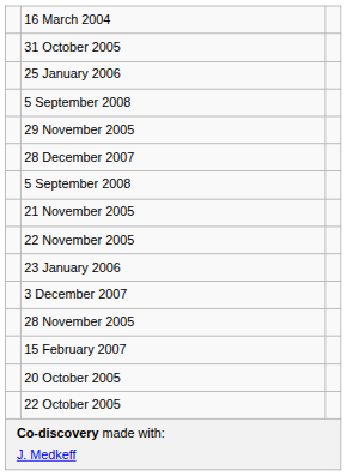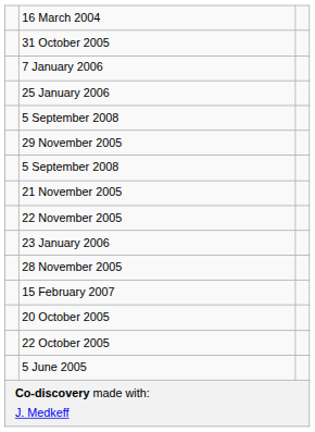+ row: 7 January 2006
- row: 28 December 2007
- row: 3 December 2007
+ row: 5 June 2005
